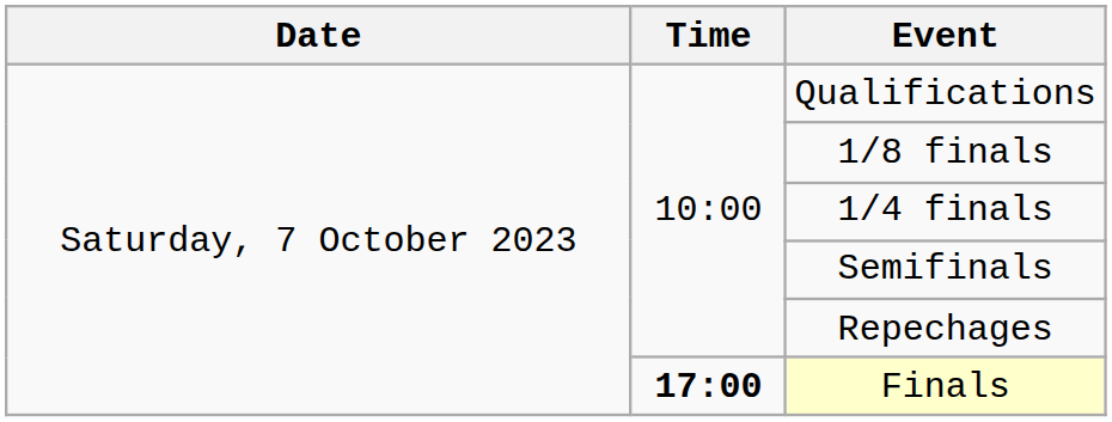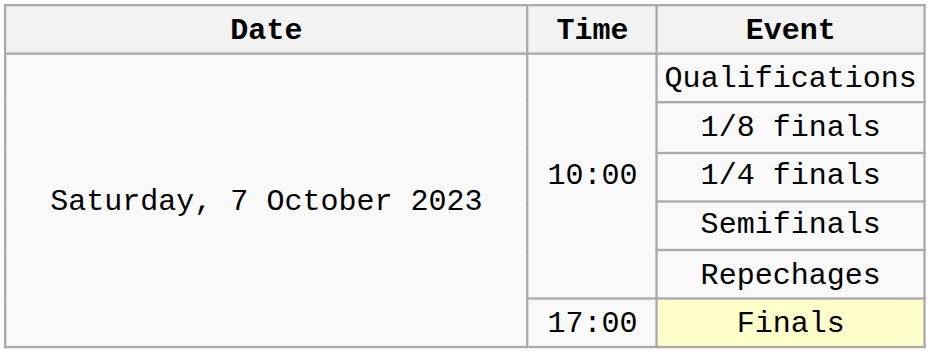Finals | Time: bold -> normal
